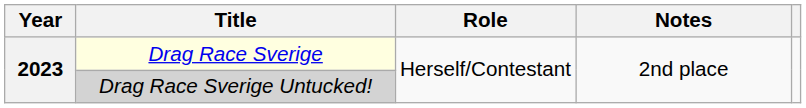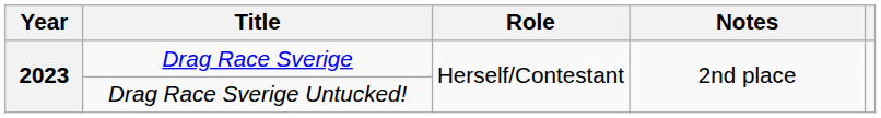Drag Race Sverige | Title: lightyellow background -> no background
Drag Race Sverige Untucked! | Title: lightgrey background -> no background
